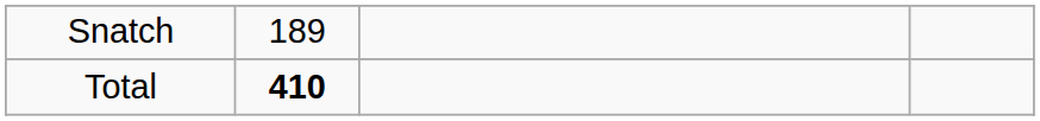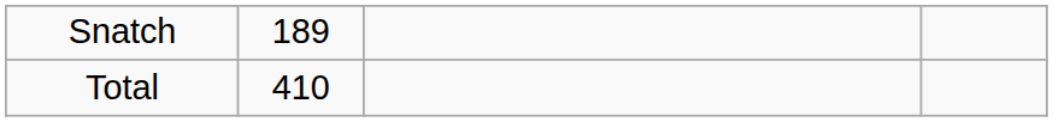row 2 | column 2: bold -> normal
